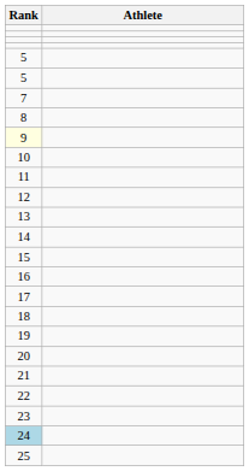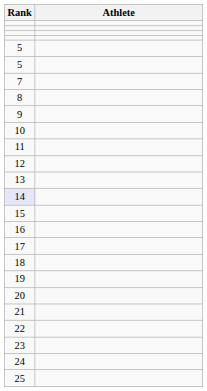row 10 | Rank: lightyellow background -> no background
row 15 | Rank: no background -> lavender background
row 25 | Rank: lightblue background -> no background
